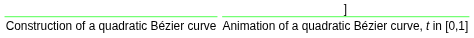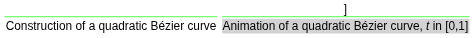Construction of a quadratic Bézier curve | column 2: no background -> lightgrey background
